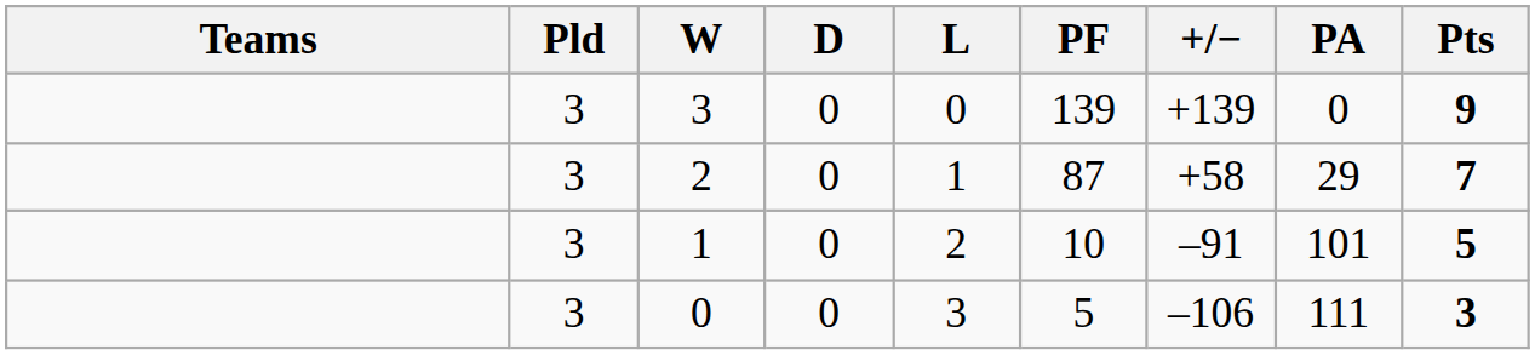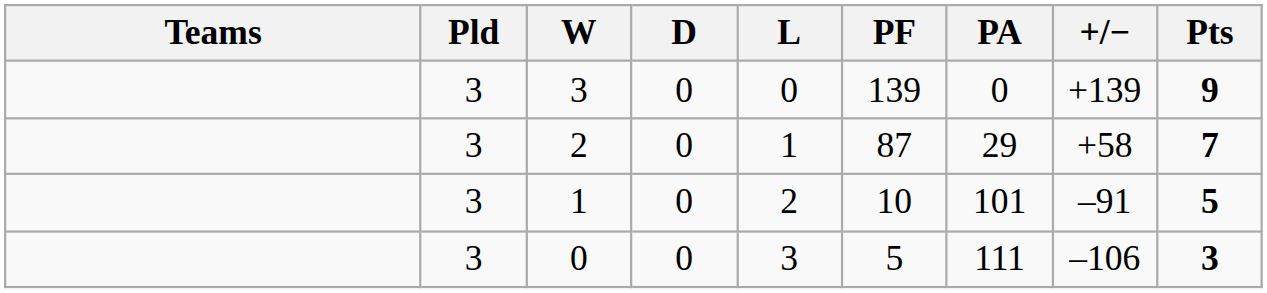columns swapped: PA <-> +/−
